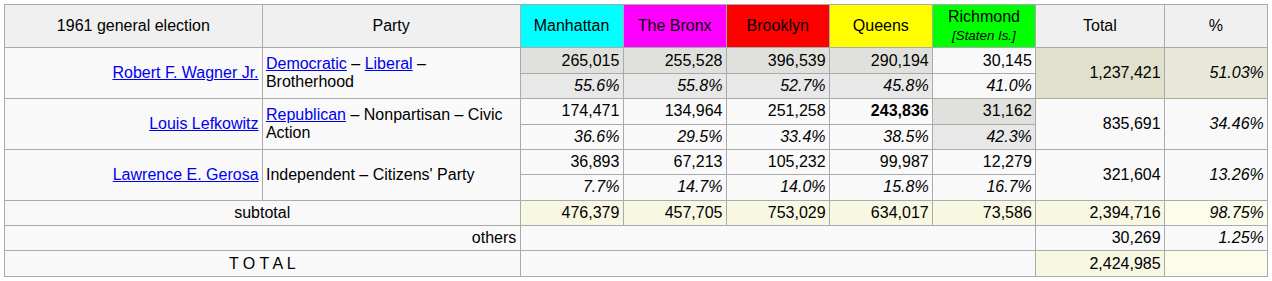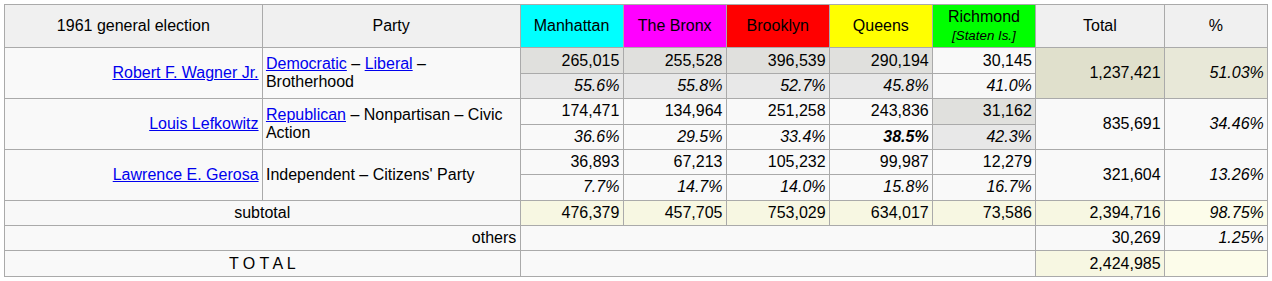174,471 | column 6: bold -> normal
36.6% | column 6: normal -> bold
